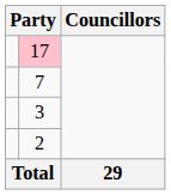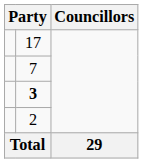17 | column 2: pink background -> no background
3 | column 2: normal -> bold
